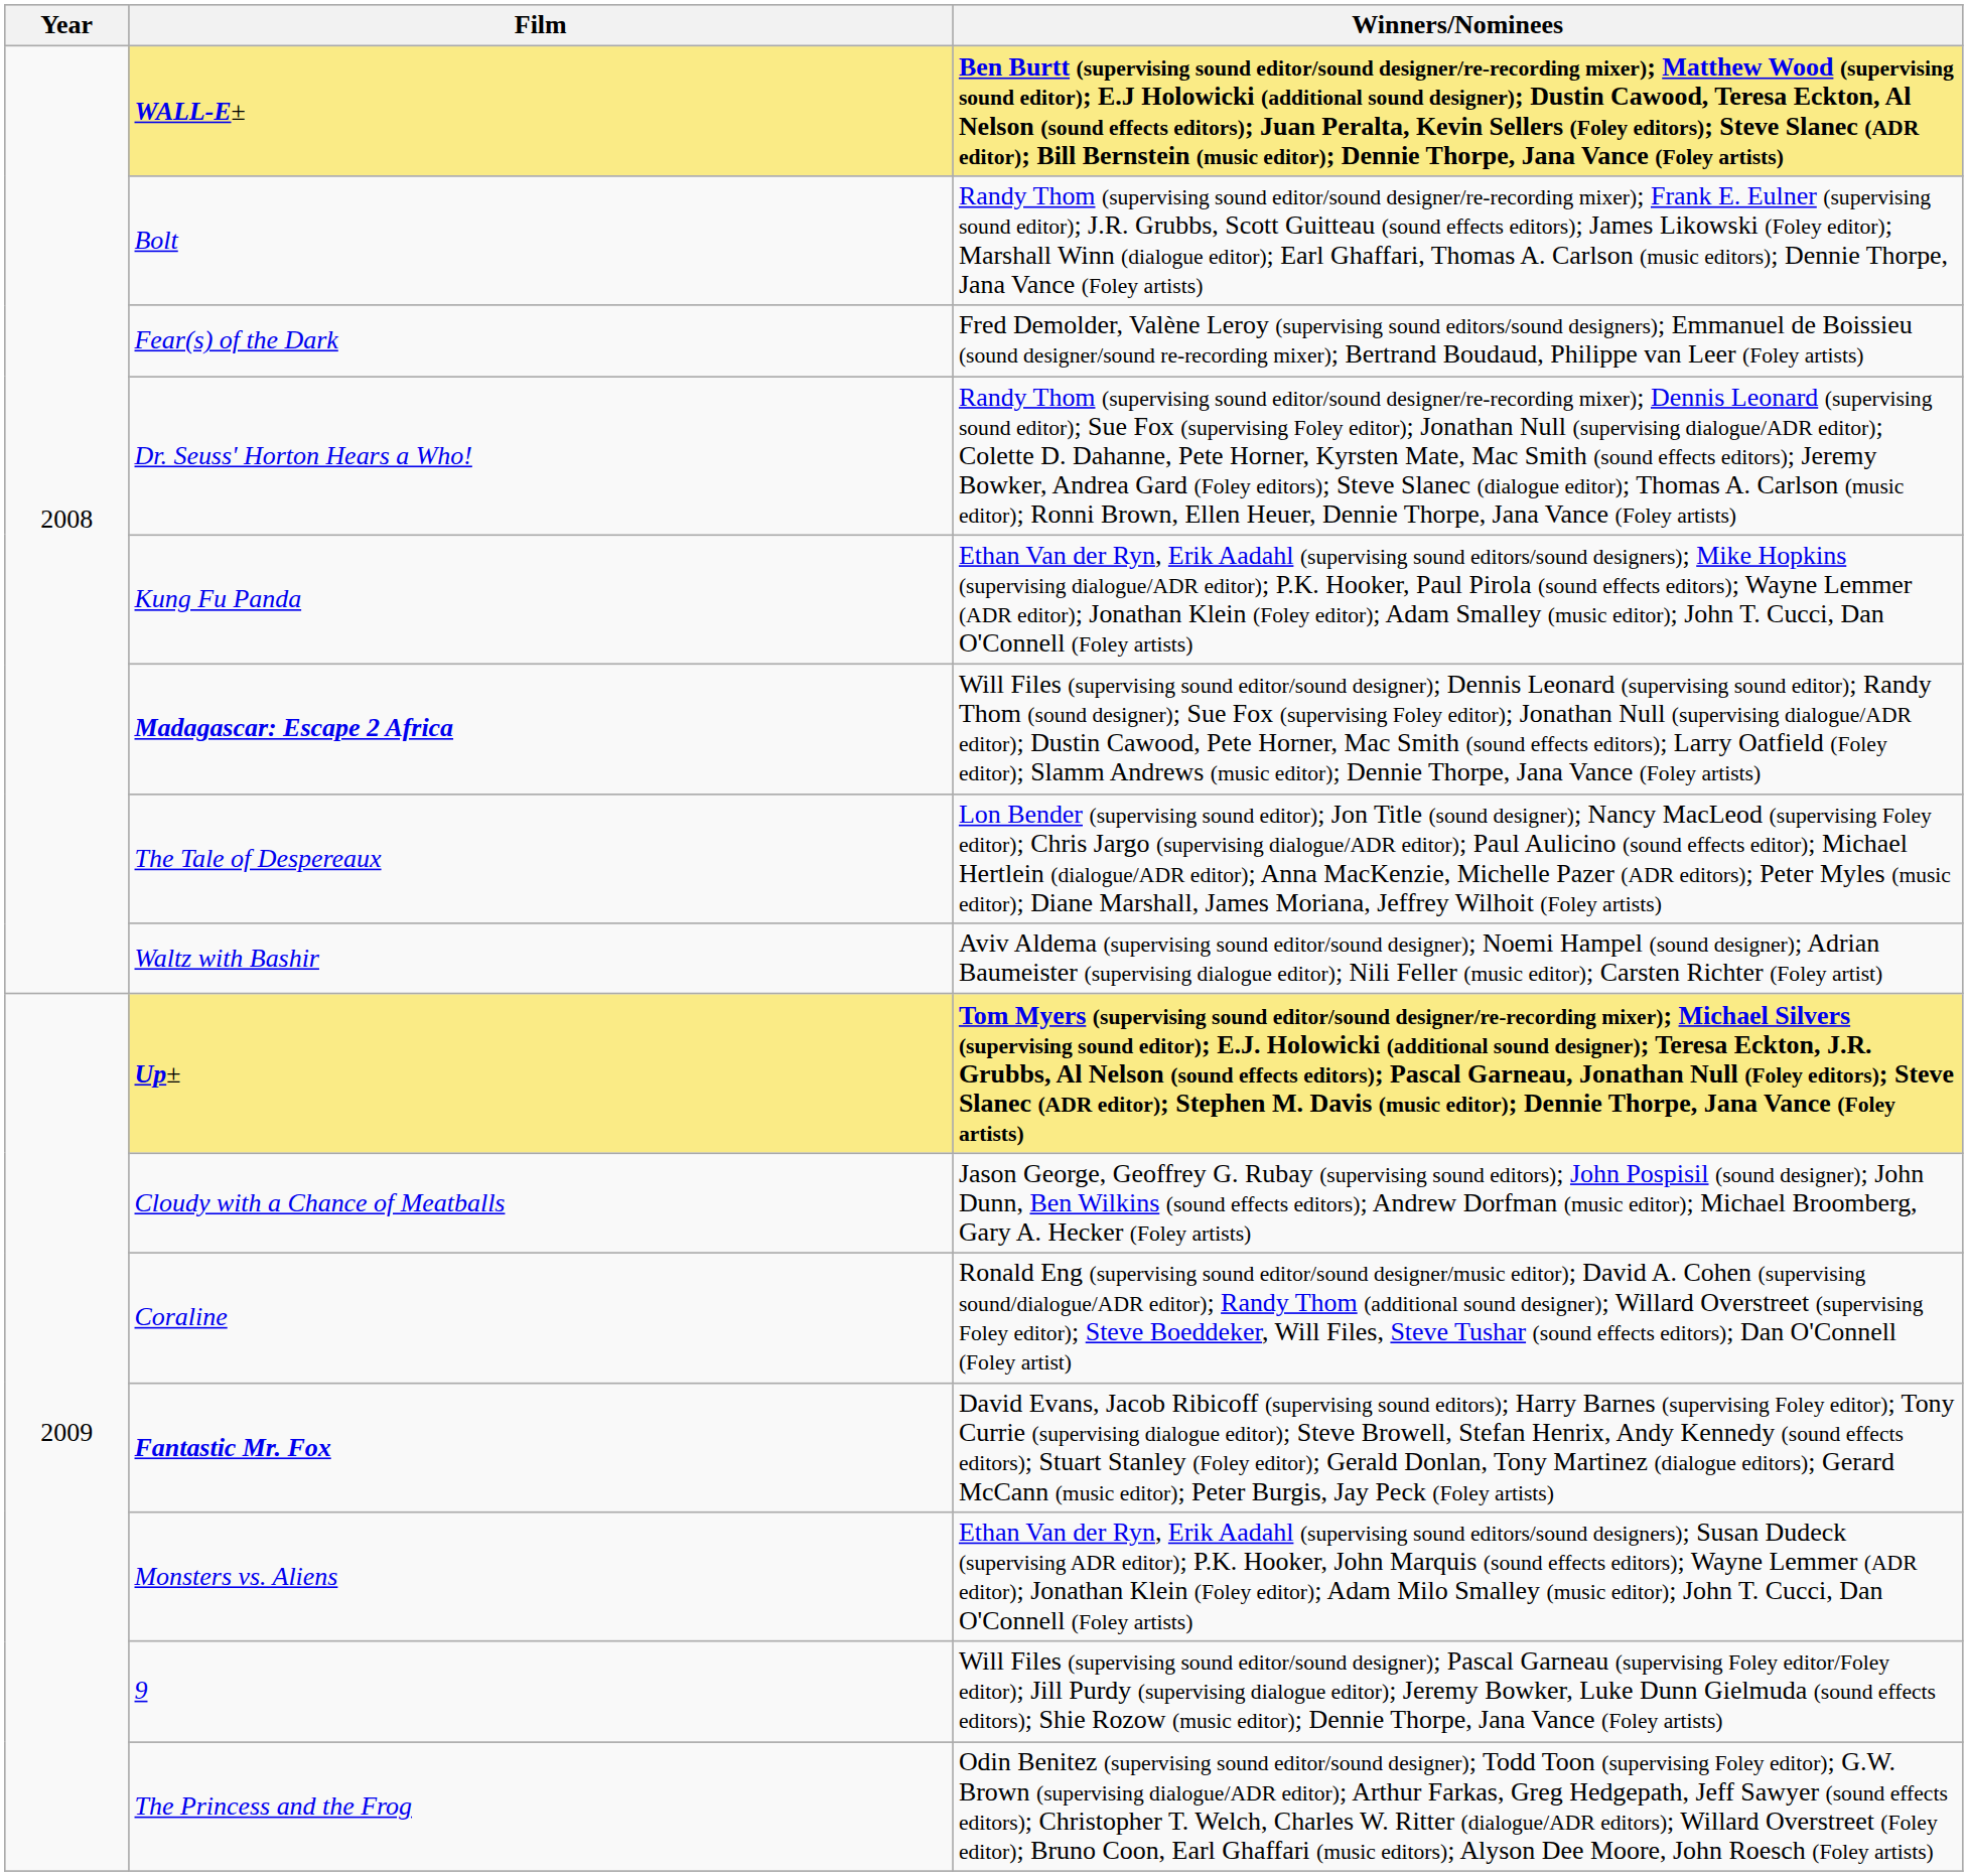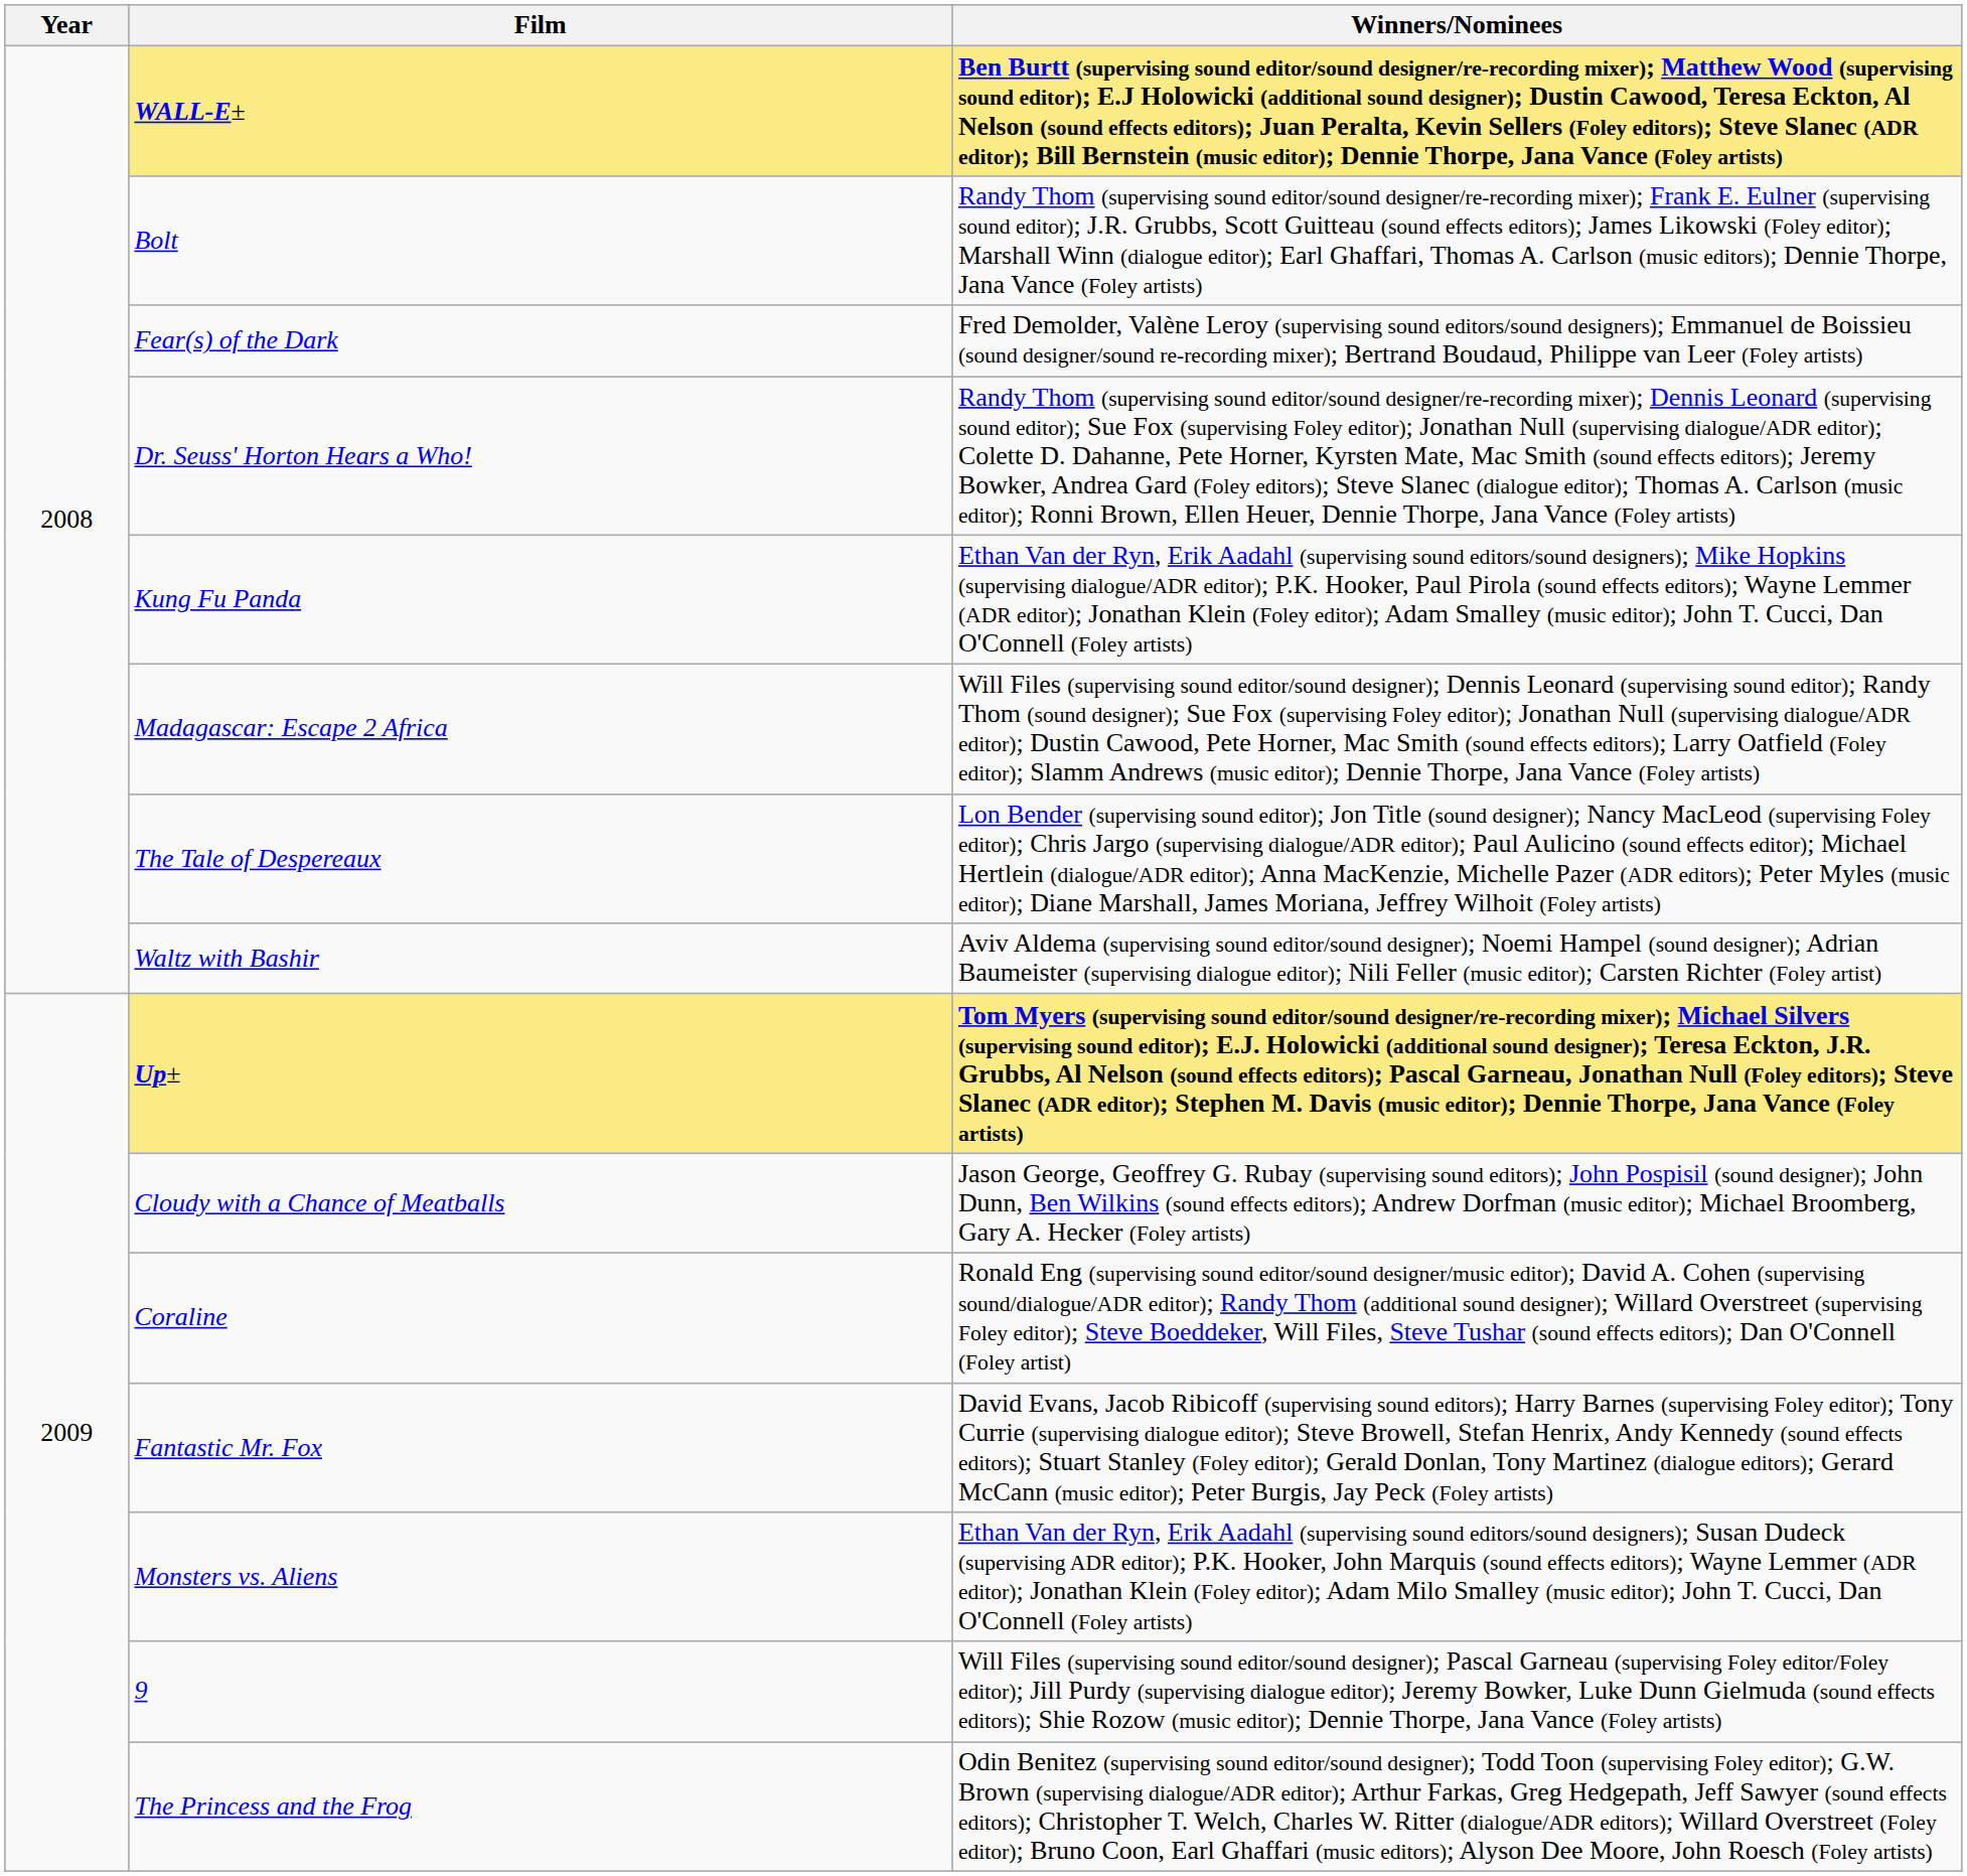Madagascar: Escape 2 Africa | Film: bold -> normal
Fantastic Mr. Fox | Film: bold -> normal
